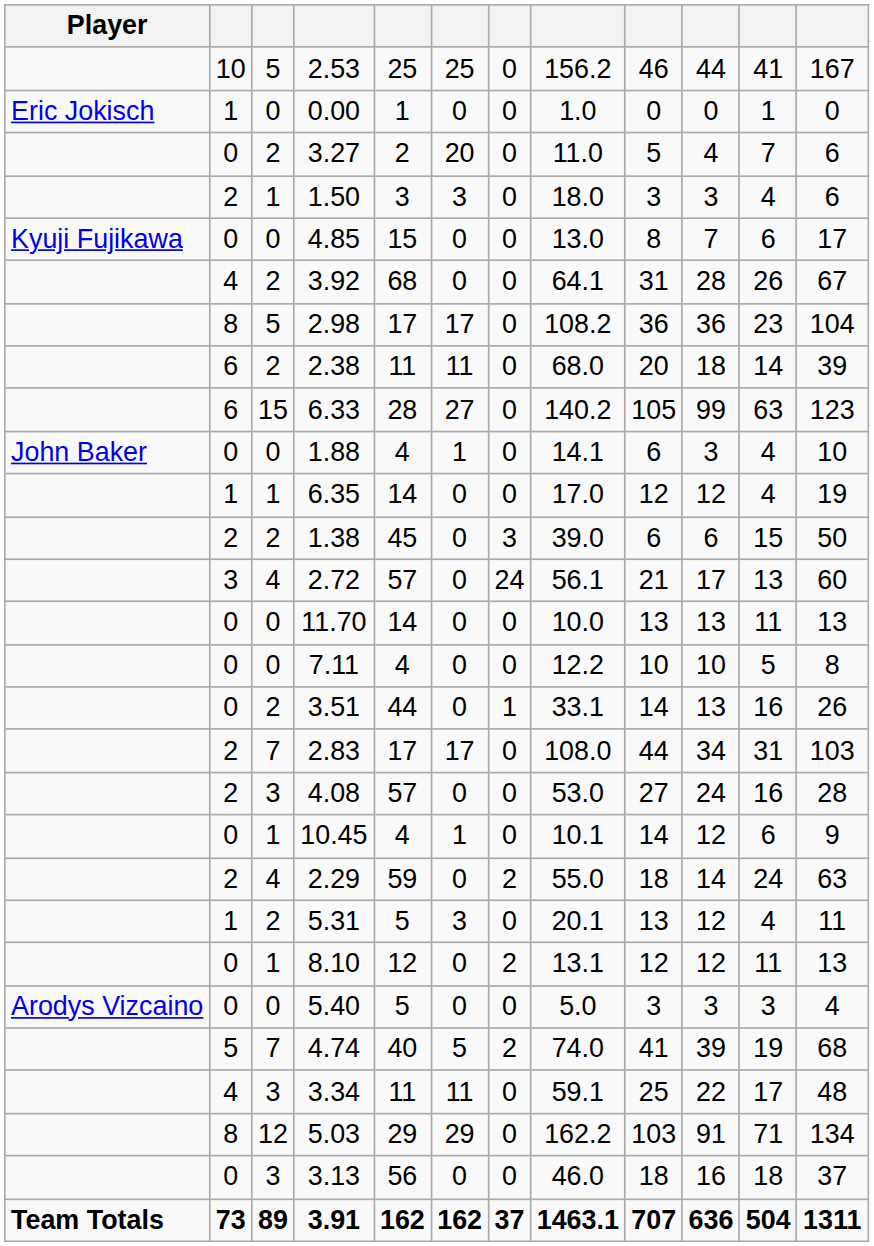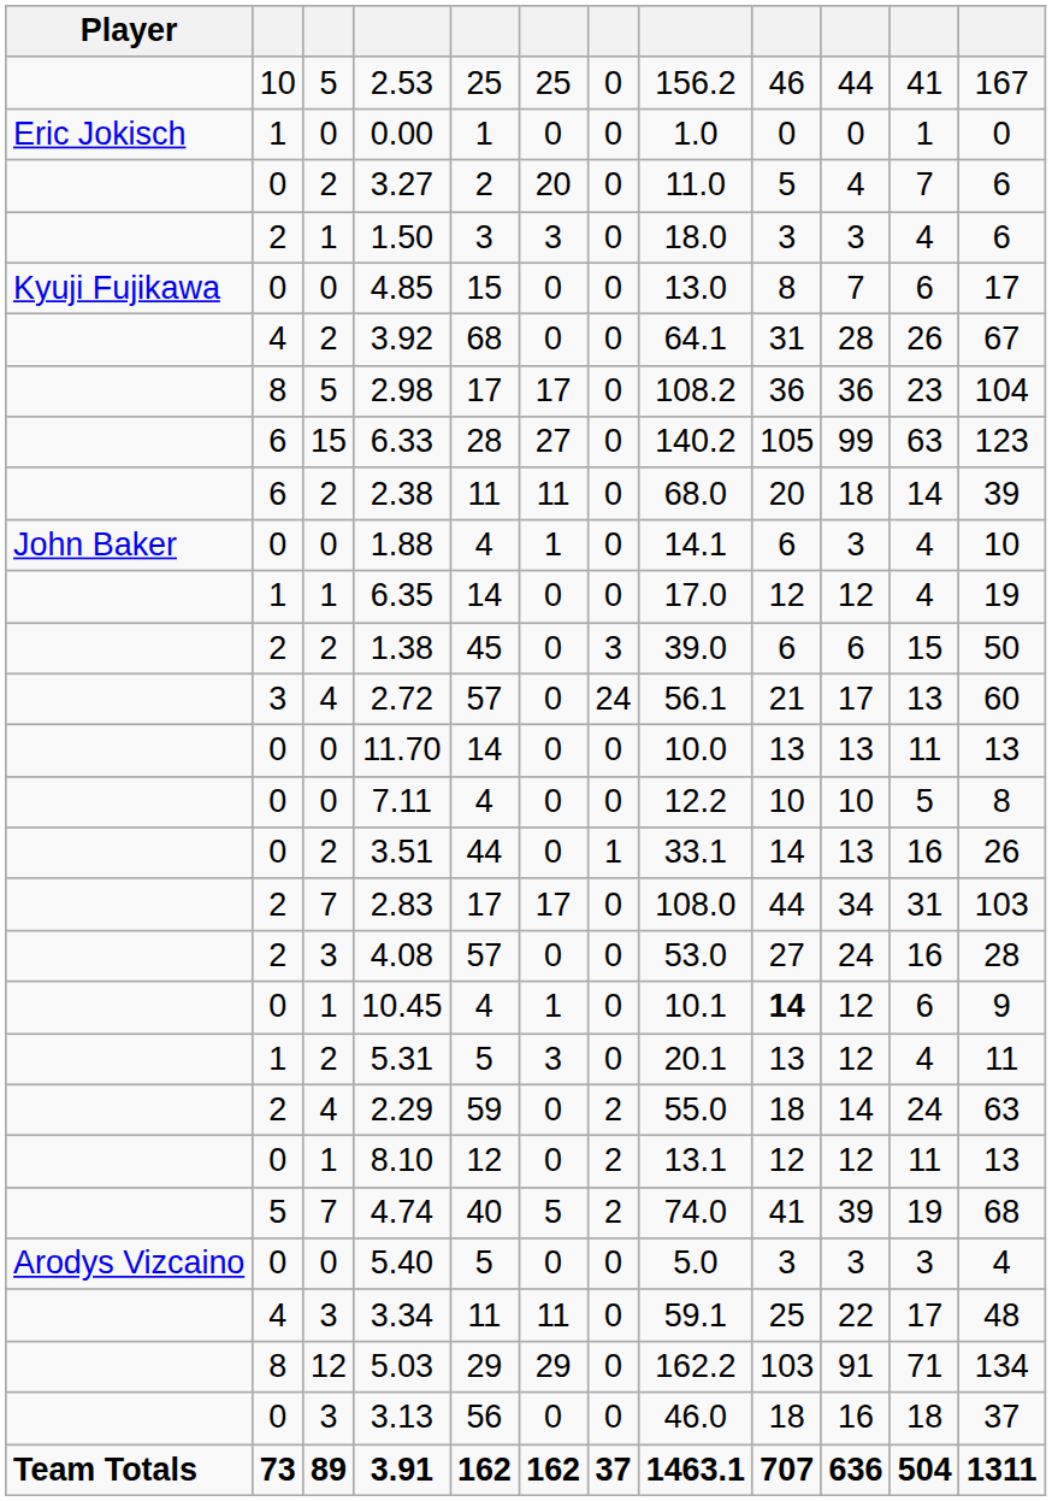rows swapped: 2.38 <-> 6.33
10.45 | column 9: normal -> bold
rows swapped: 2.29 <-> 5.31
rows swapped: 4.74 <-> 5.40
